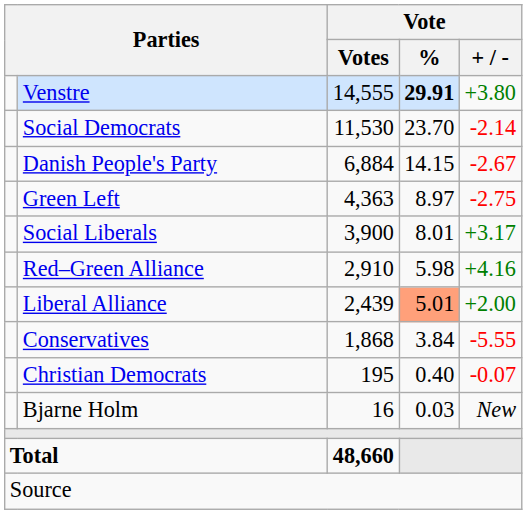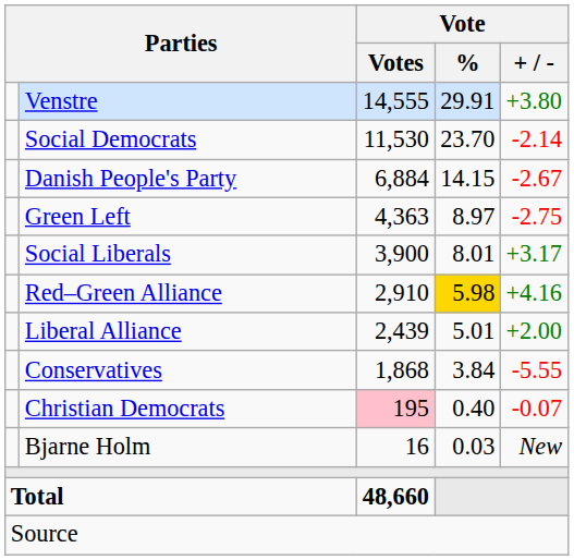Venstre | Vote / %: bold -> normal
Red–Green Alliance | Vote / %: no background -> gold background
Liberal Alliance | Vote / %: lightsalmon background -> no background
Christian Democrats | Vote / Votes: no background -> pink background
